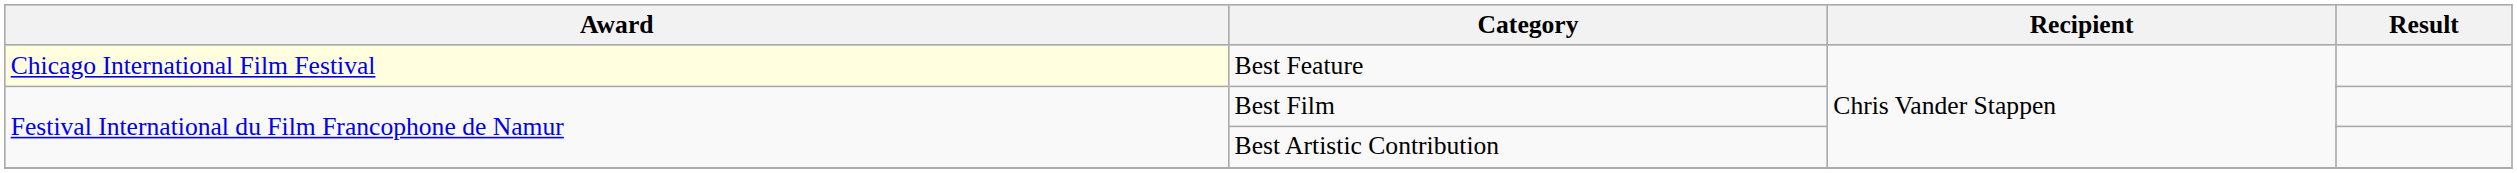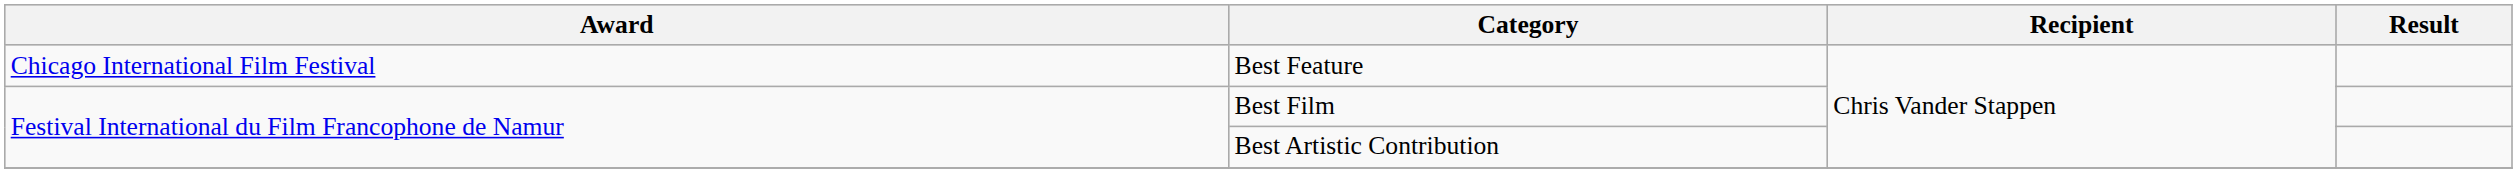Best Feature | Award: lightyellow background -> no background
